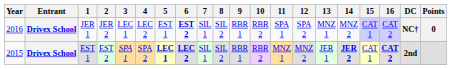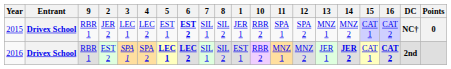columns swapped: 1 <-> 9
row 2 | Year: 2016 -> 2015
row 3 | Year: 2015 -> 2016
